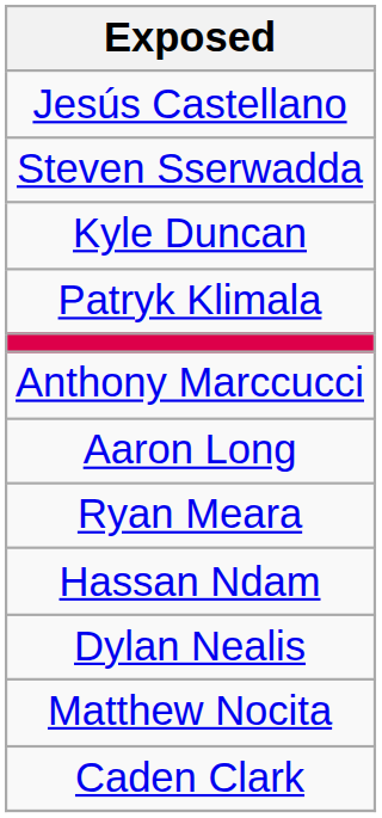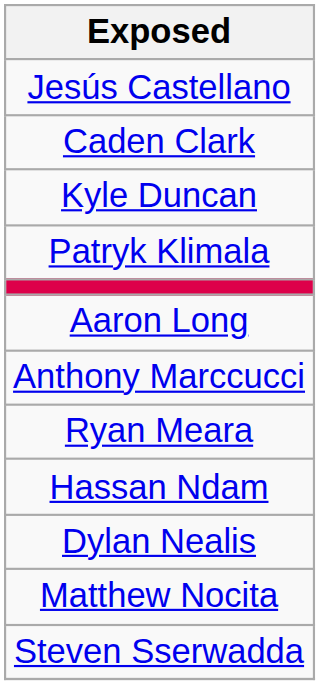row 3 | column 1: Steven Sserwadda -> Caden Clark
row 7 | column 1: Anthony Marccucci -> Aaron Long
row 8 | column 1: Aaron Long -> Anthony Marccucci
row 13 | column 1: Caden Clark -> Steven Sserwadda
